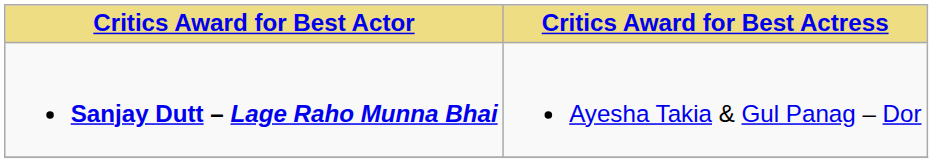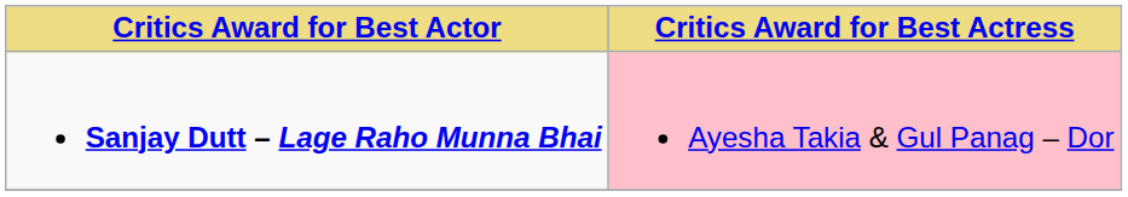Sanjay Dutt – Lage Raho Munna Bhai | Critics Award for Best Actress: no background -> pink background
